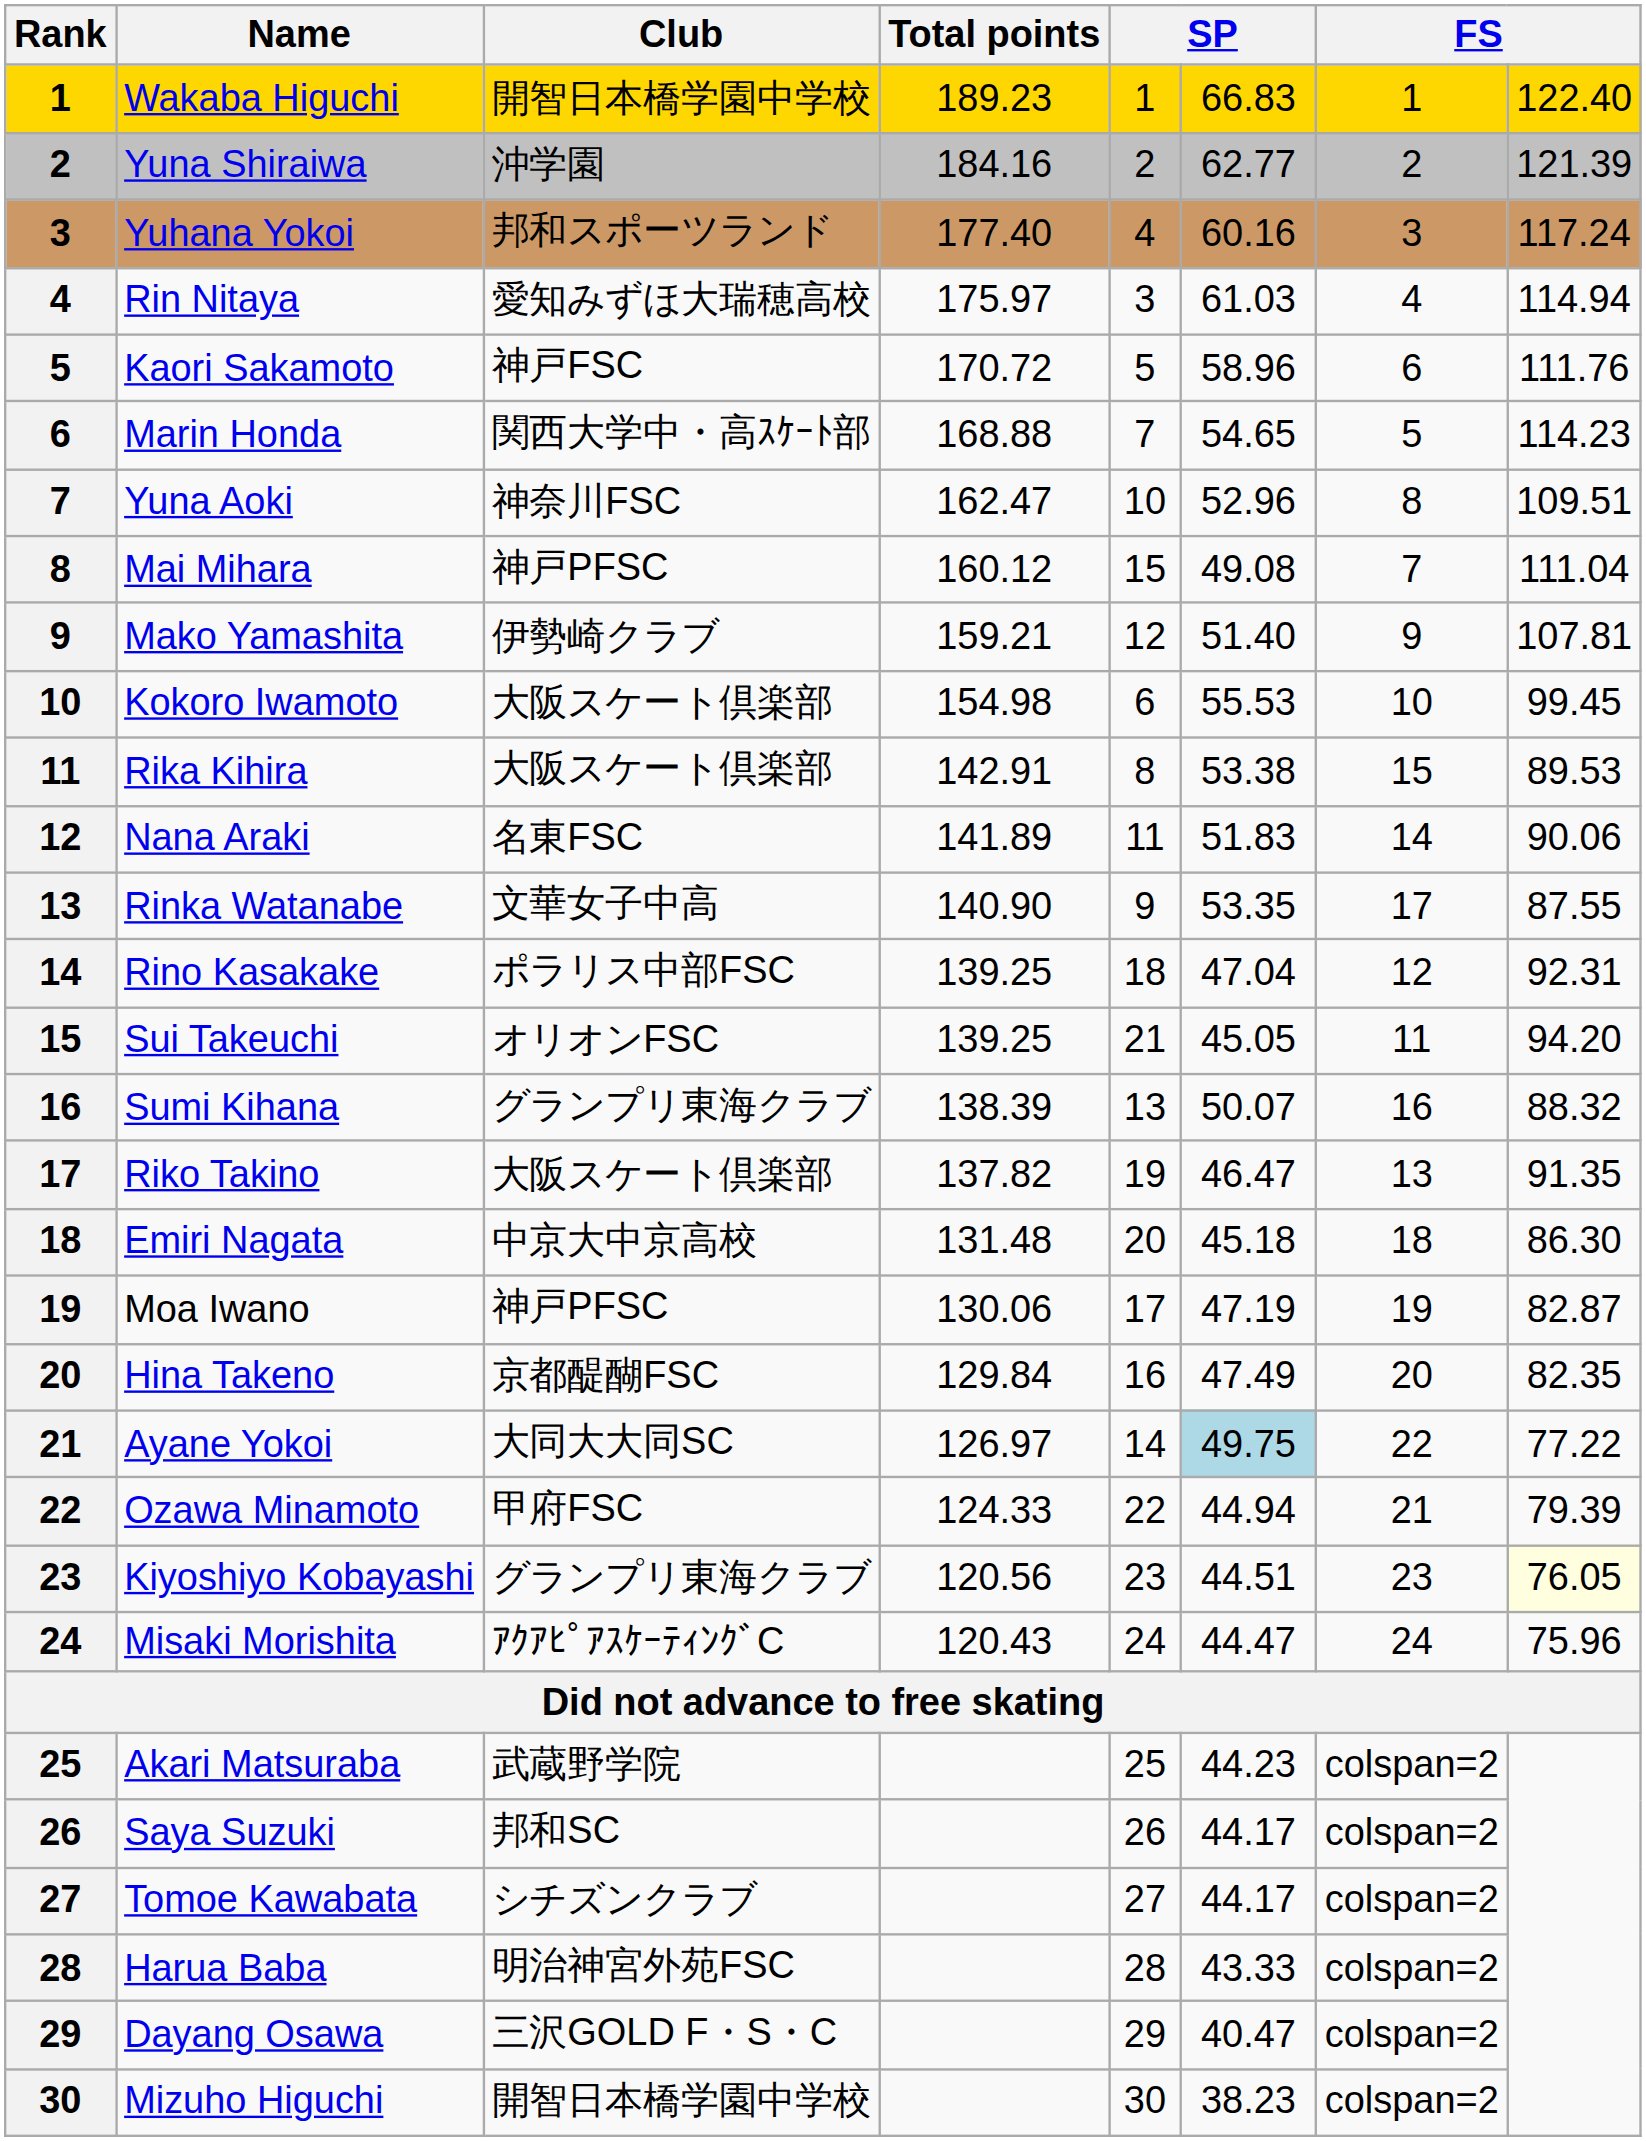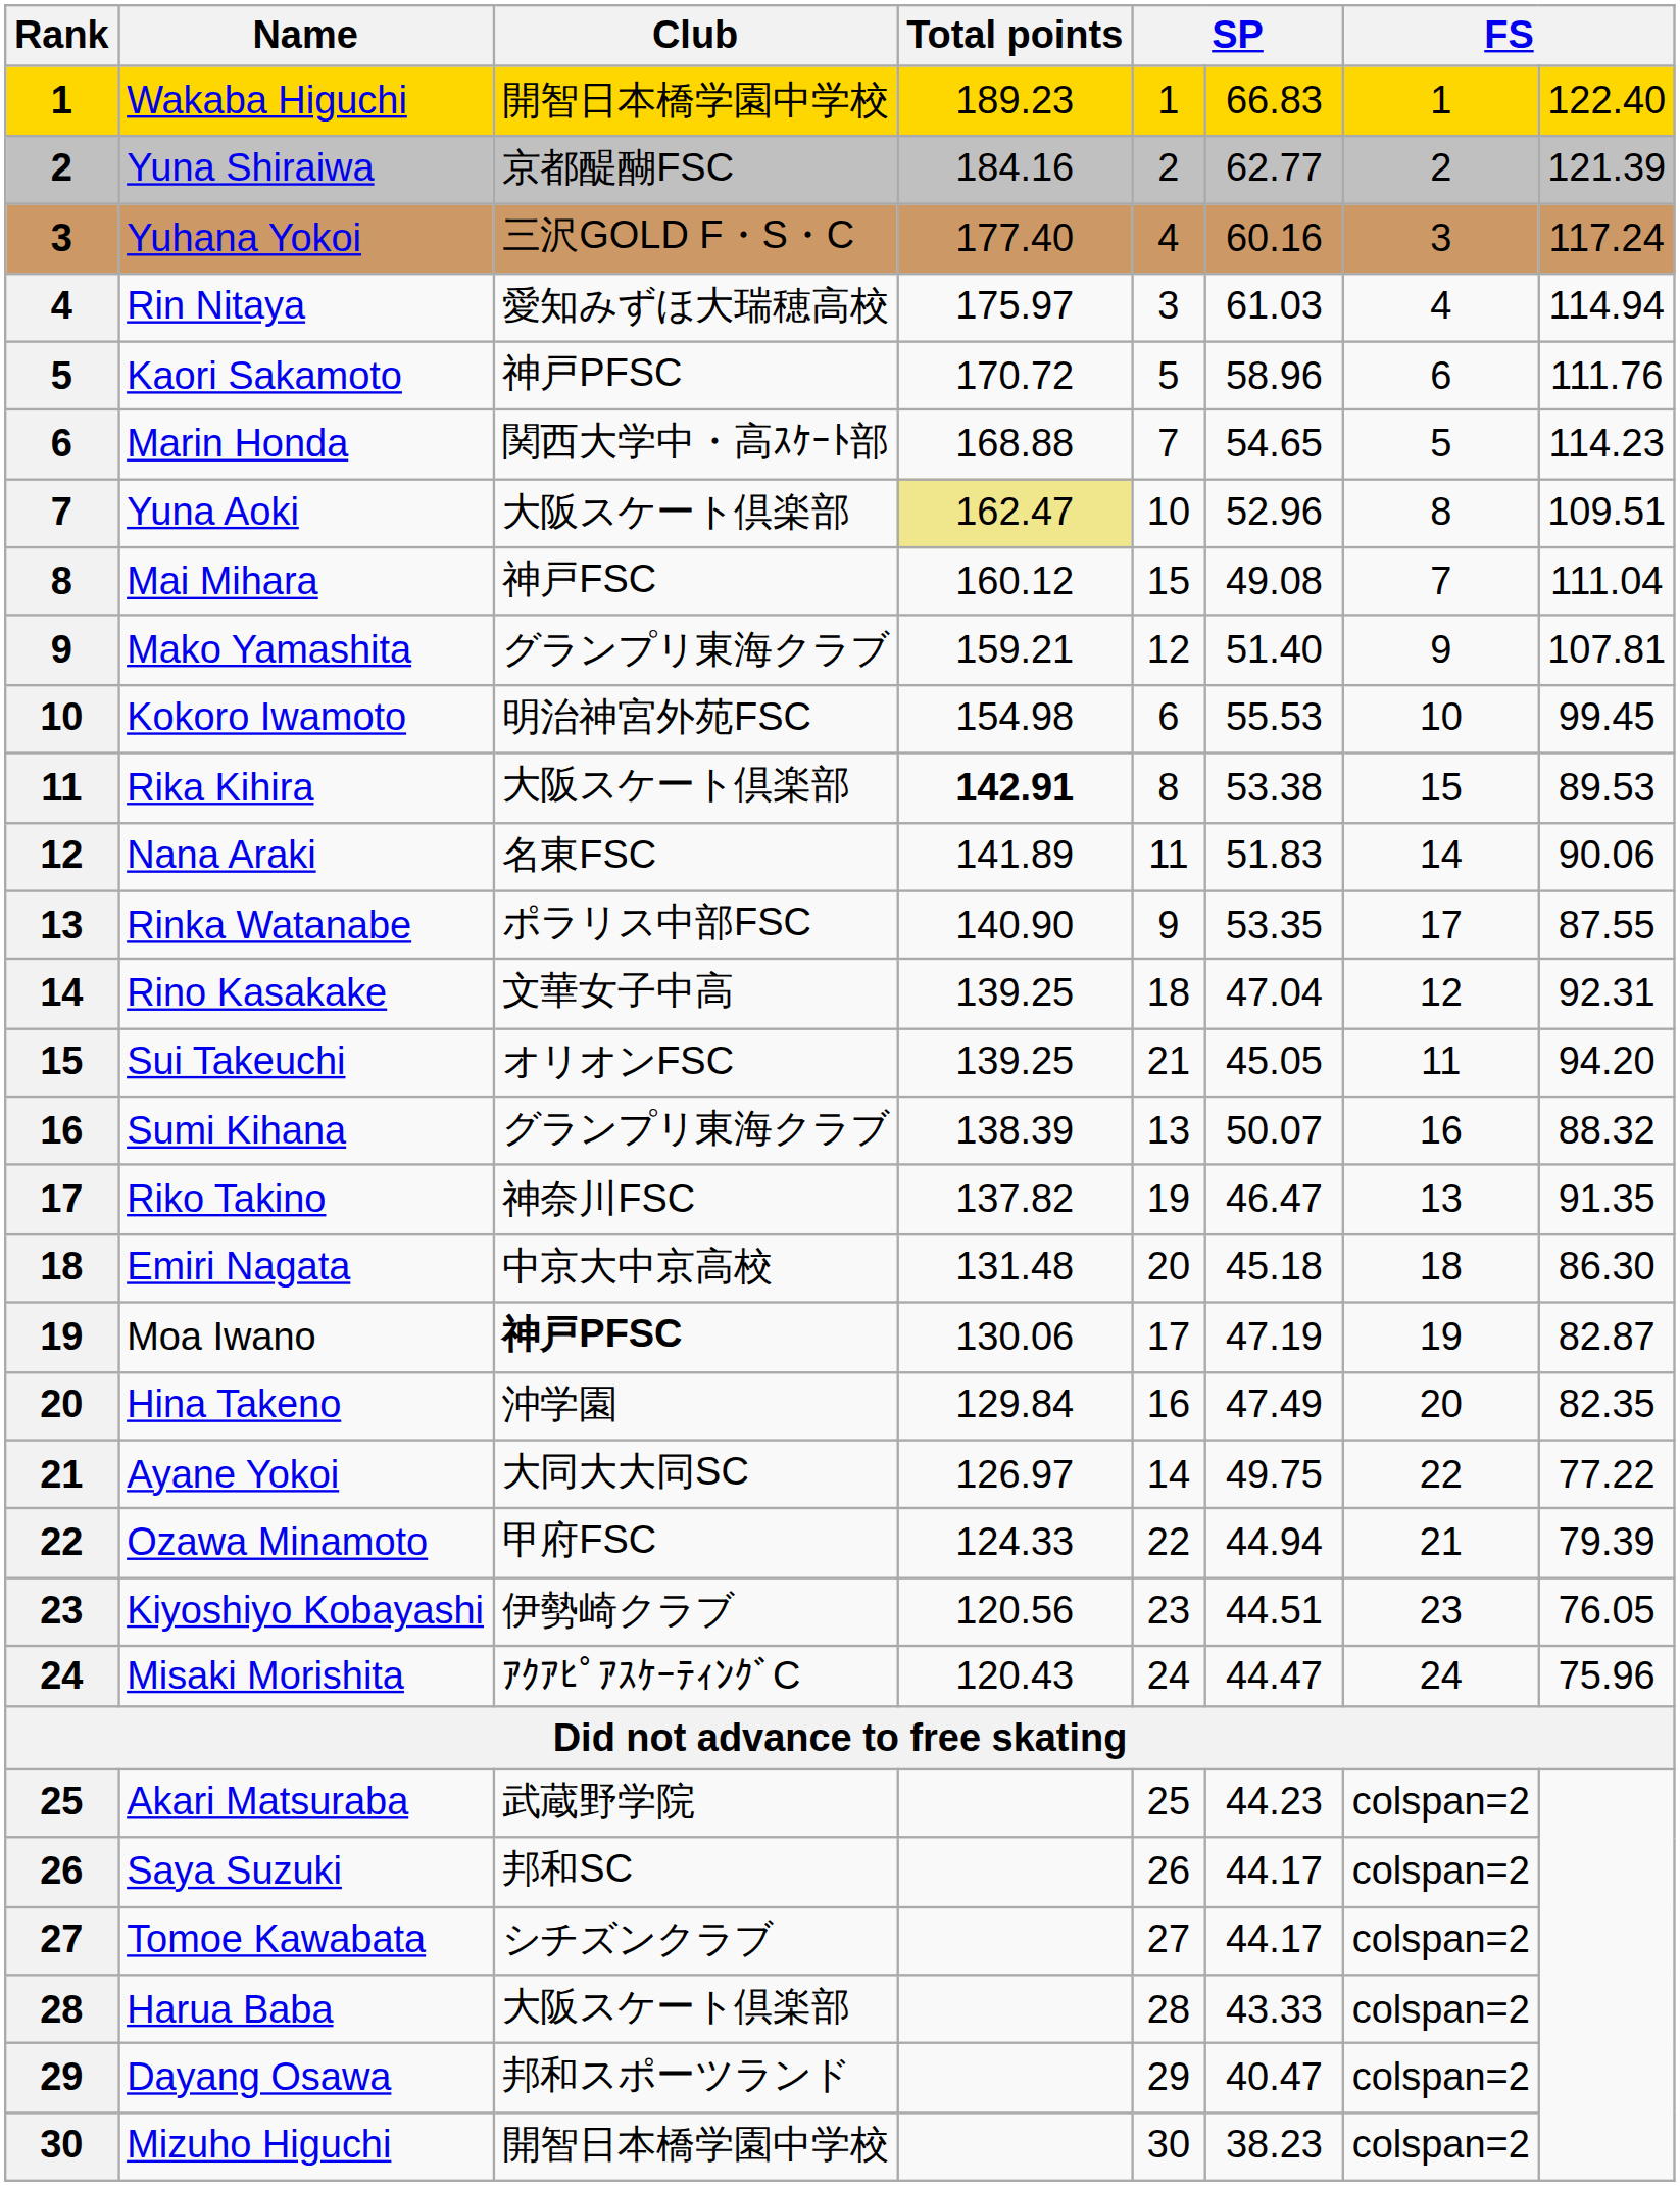Yuna Shiraiwa | Club: 沖学園 -> 京都醍醐FSC
Yuhana Yokoi | Club: 邦和スポーツランド -> 三沢GOLD F・S・C
Kaori Sakamoto | Club: 神戸FSC -> 神戸PFSC
Yuna Aoki | Club: 神奈川FSC -> 大阪スケート倶楽部
Yuna Aoki | Total points: no background -> khaki background
Mai Mihara | Club: 神戸PFSC -> 神戸FSC
Mako Yamashita | Club: 伊勢崎クラブ -> グランプリ東海クラブ
Kokoro Iwamoto | Club: 大阪スケート倶楽部 -> 明治神宮外苑FSC
Rika Kihira | Total points: normal -> bold
Rinka Watanabe | Club: 文華女子中高 -> ポラリス中部FSC
Rino Kasakake | Club: ポラリス中部FSC -> 文華女子中高
Riko Takino | Club: 大阪スケート倶楽部 -> 神奈川FSC
Moa Iwano | Club: normal -> bold
Hina Takeno | Club: 京都醍醐FSC -> 沖学園
Ayane Yokoi | column 6: lightblue background -> no background
Kiyoshiyo Kobayashi | Club: グランプリ東海クラブ -> 伊勢崎クラブ
Kiyoshiyo Kobayashi | column 8: lightyellow background -> no background
Harua Baba | Club: 明治神宮外苑FSC -> 大阪スケート倶楽部
Dayang Osawa | Club: 三沢GOLD F・S・C -> 邦和スポーツランド
